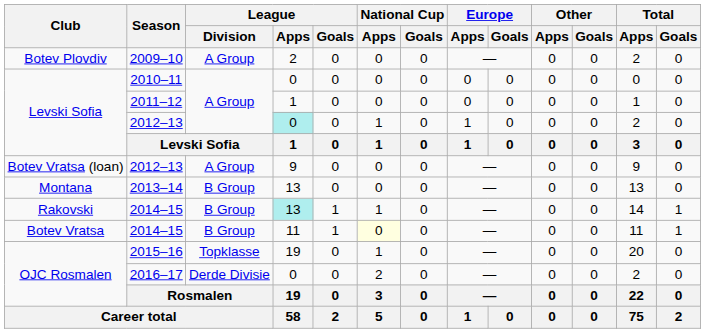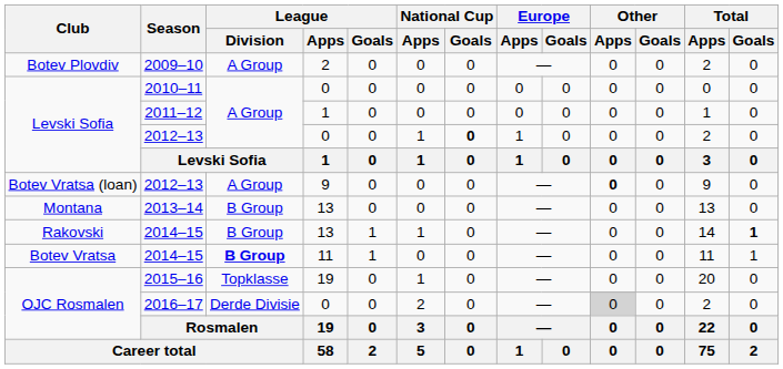Levski Sofia / 2012–13 | League / Apps: paleturquoise background -> no background
Levski Sofia / 2012–13 | National Cup / Goals: normal -> bold
Botev Vratsa (loan) / 2012–13 | Other / Apps: normal -> bold
Rakovski / 2014–15 | League / Apps: paleturquoise background -> no background
Rakovski / 2014–15 | Total / Goals: normal -> bold
Botev Vratsa / 2014–15 | League / Division: normal -> bold
Botev Vratsa / 2014–15 | National Cup / Apps: lightyellow background -> no background
2016–17 | Other / Apps: no background -> lightgrey background
